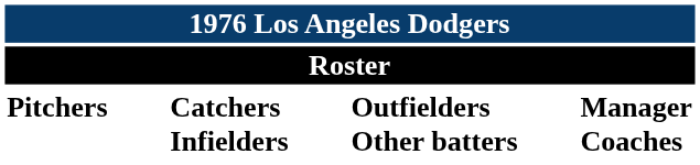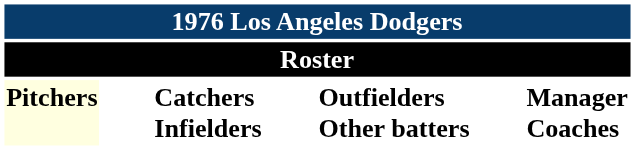Pitchers | column 1: no background -> lightyellow background
